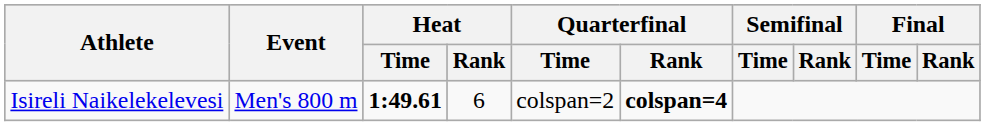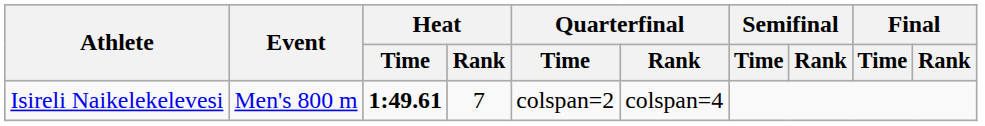Isireli Naikelekelevesi | Heat / Rank: 6 -> 7
Isireli Naikelekelevesi | Quarterfinal / Rank: bold -> normal
